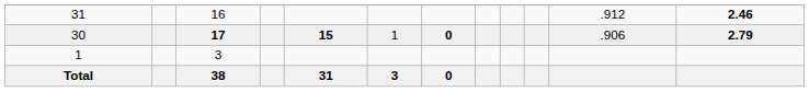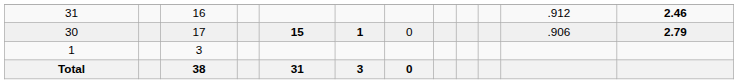30 | column 3: bold -> normal
30 | column 6: normal -> bold
30 | column 7: bold -> normal
